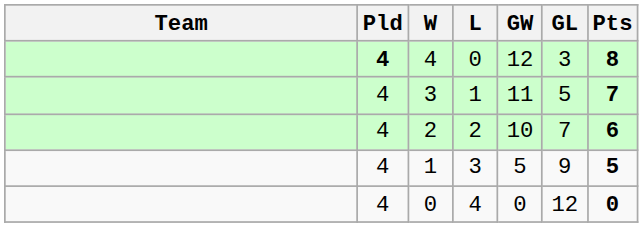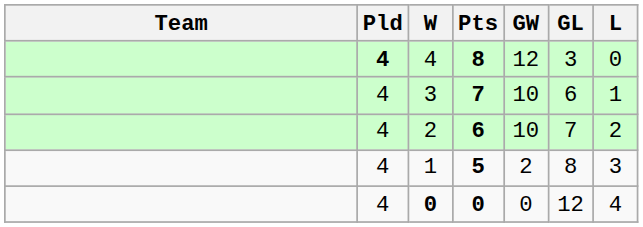columns swapped: L <-> Pts
row 3 | GW: 11 -> 10
row 3 | GL: 5 -> 6
row 5 | GW: 5 -> 2
row 5 | GL: 9 -> 8
row 6 | W: normal -> bold
